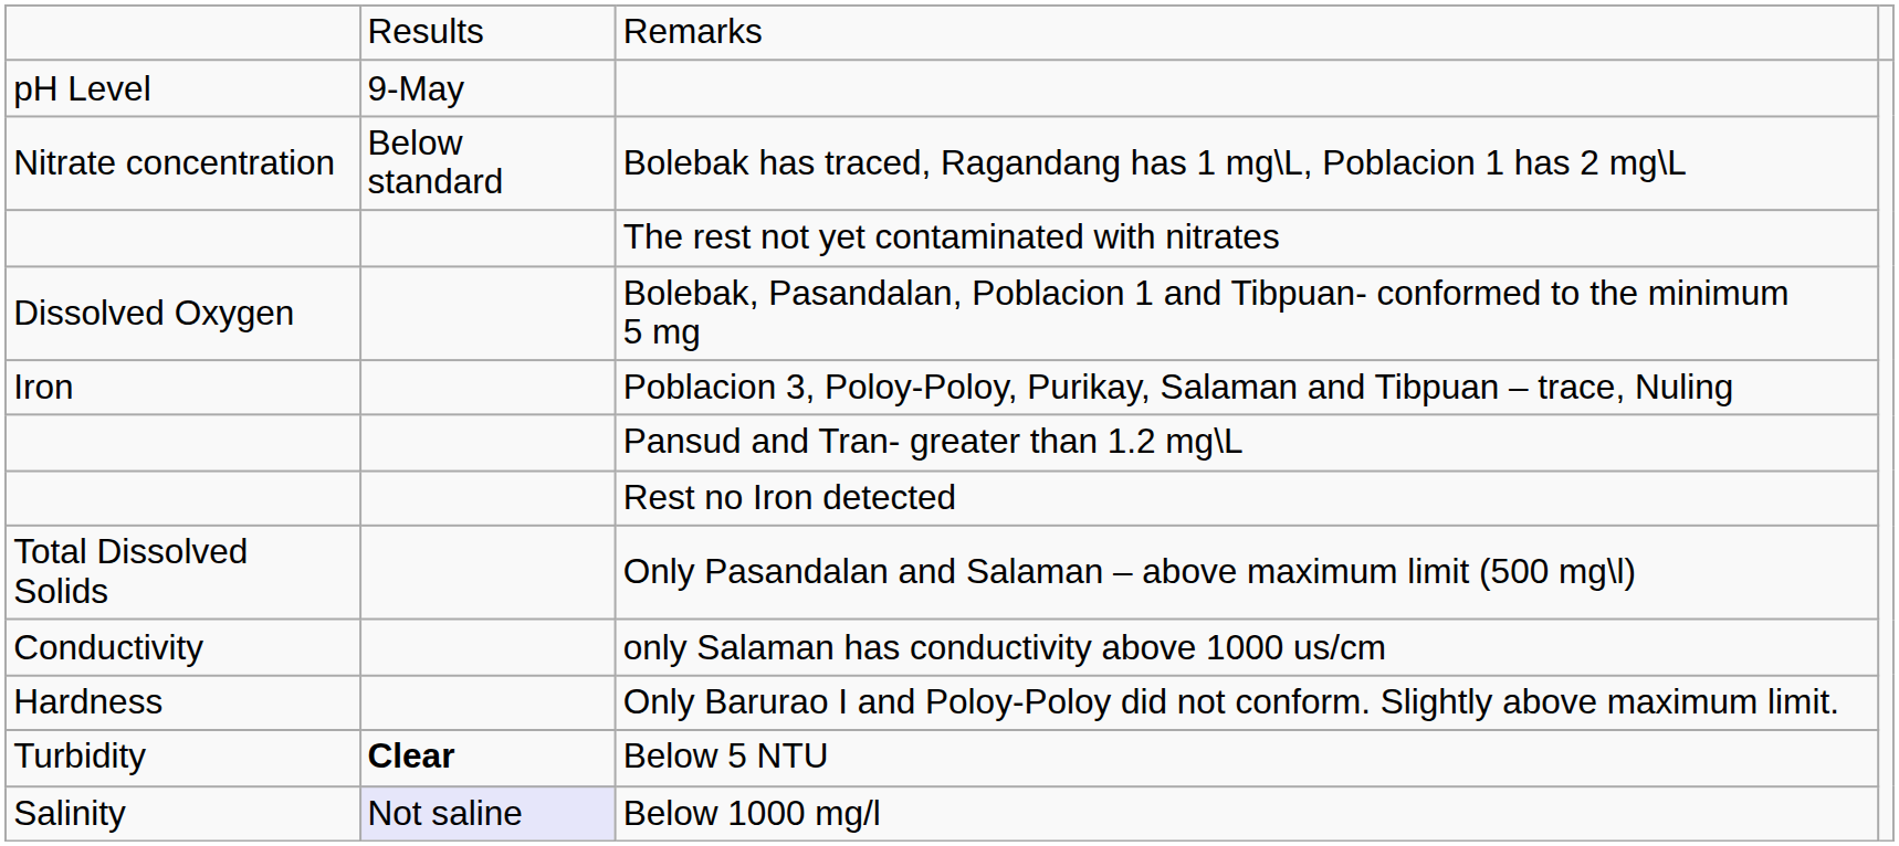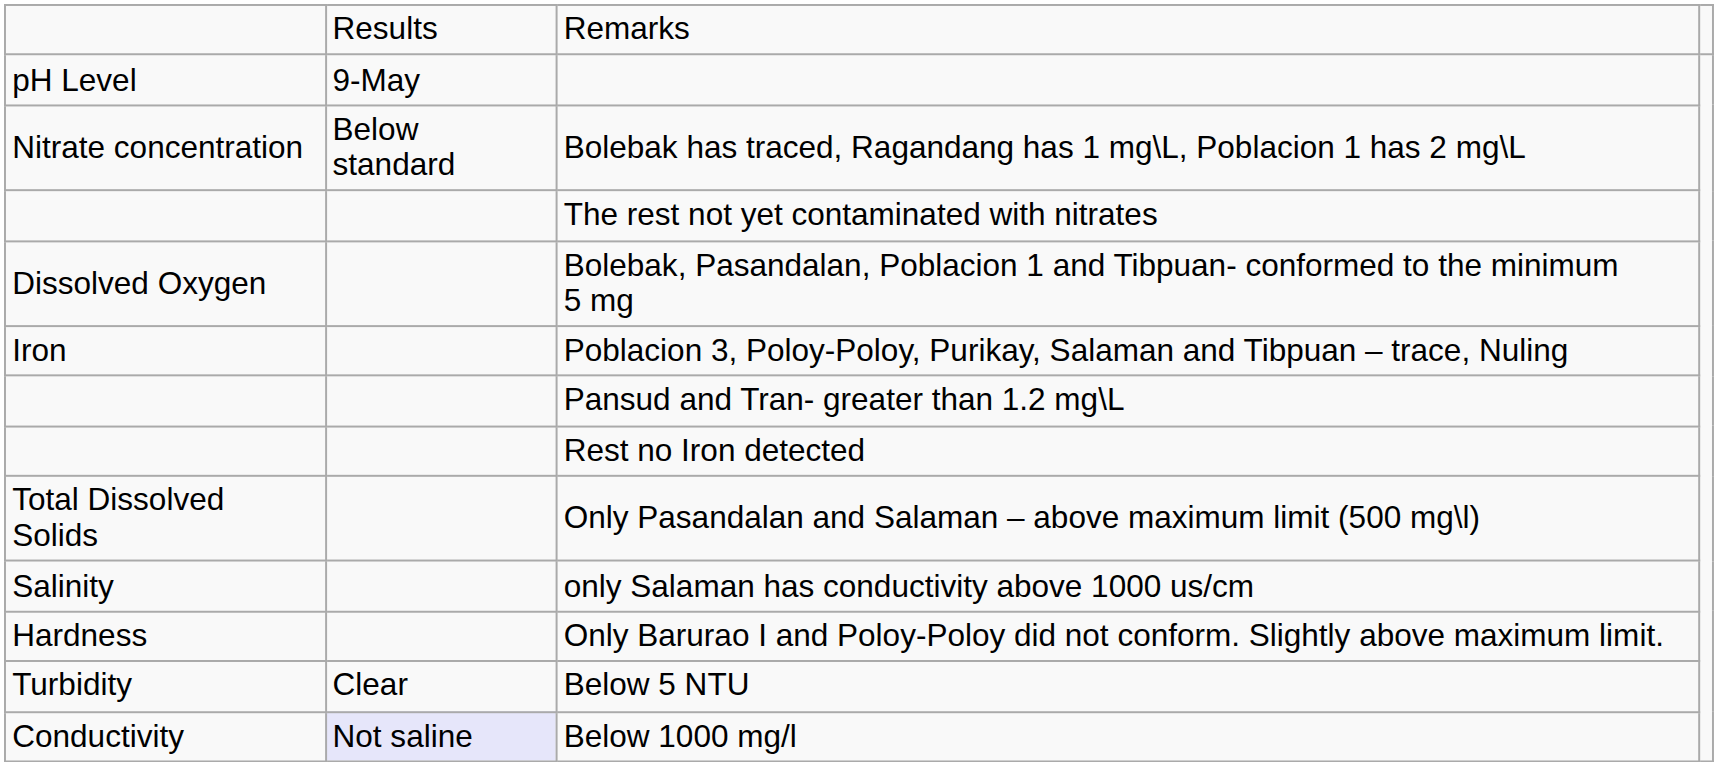only Salaman has conductivity above 1000 us/cm | column 1: Conductivity -> Salinity
Below 5 NTU | column 2: bold -> normal
Below 1000 mg/l | column 1: Salinity -> Conductivity
